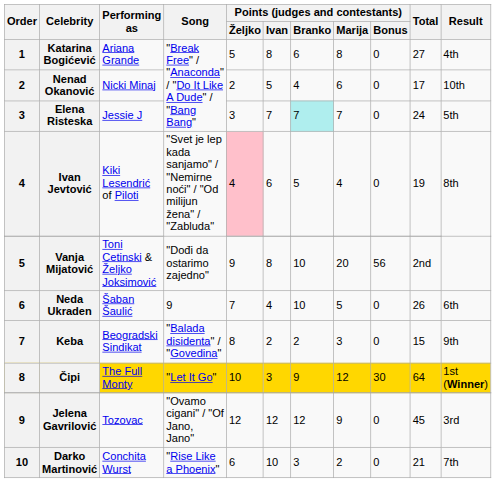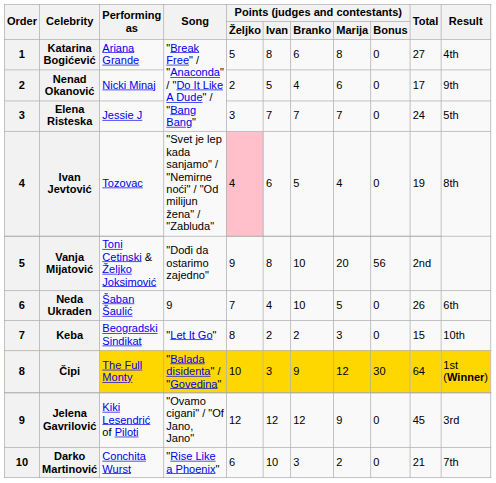Nenad Okanović | Result: 10th -> 9th
Elena Risteska | Points (judges and contestants) / Branko: paleturquoise background -> no background
Ivan Jevtović | Performing as: Kiki Lesendrić of Piloti -> Tozovac
Keba | Song: "Balada disidenta" / "Govedina" -> "Let It Go"
Keba | Result: 9th -> 10th
Čipi | Song: "Let It Go" -> "Balada disidenta" / "Govedina"
Jelena Gavrilović | Performing as: Tozovac -> Kiki Lesendrić of Piloti
